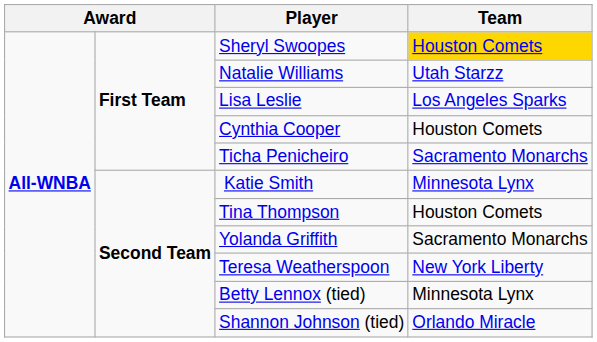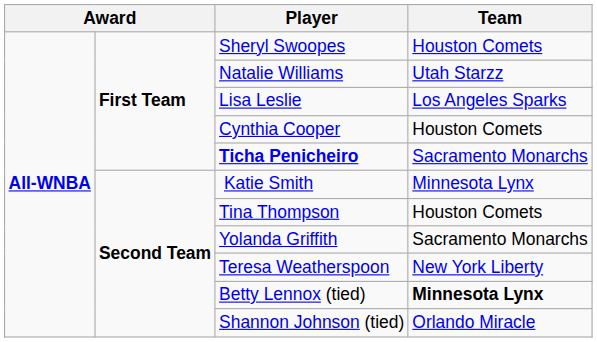row 2 | Team: gold background -> no background
row 6 | Player: normal -> bold
row 11 | Team: normal -> bold
